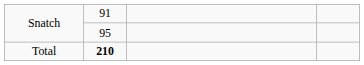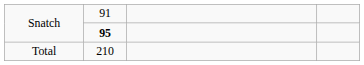Snatch / 95 | column 2: normal -> bold
Total | column 2: bold -> normal
